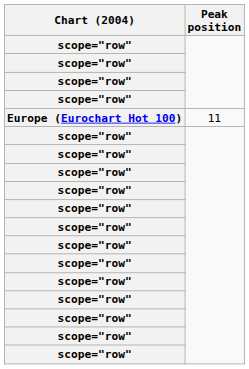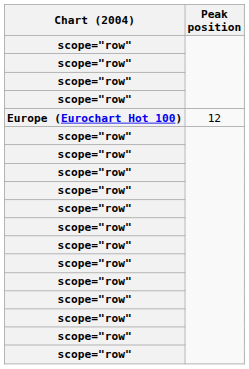Europe (Eurochart Hot 100) | Peak position: 11 -> 12
